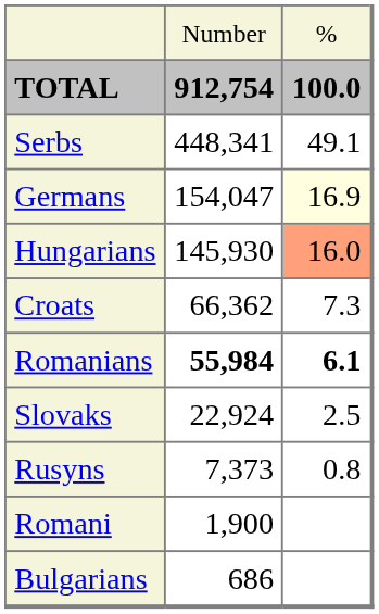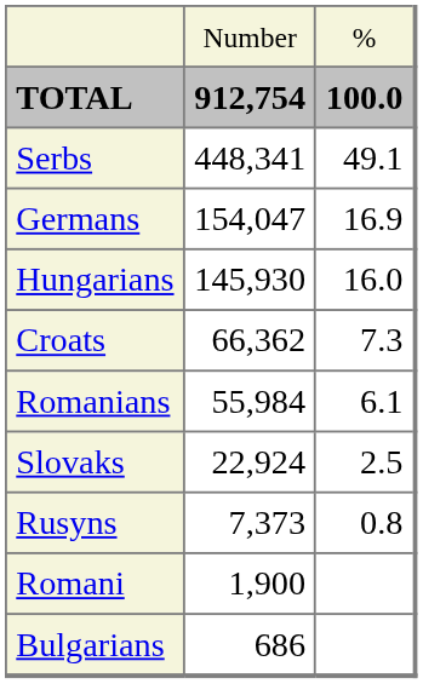Germans | column 3: lightyellow background -> no background
Hungarians | column 3: lightsalmon background -> no background
Romanians | column 2: bold -> normal
Romanians | column 3: bold -> normal
